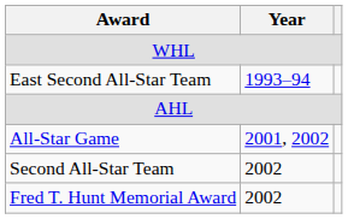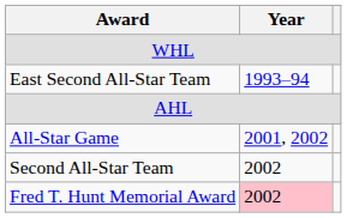Fred T. Hunt Memorial Award | Year: no background -> pink background
